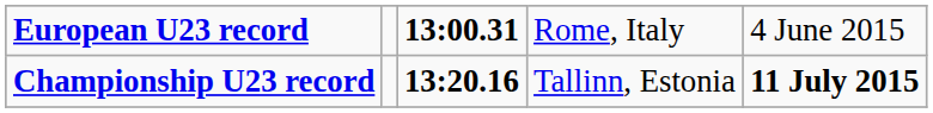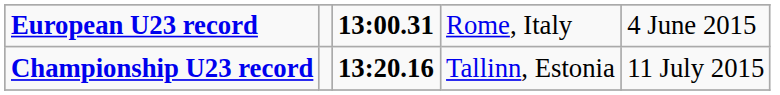Championship U23 record | column 5: bold -> normal
